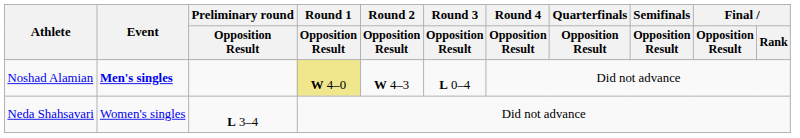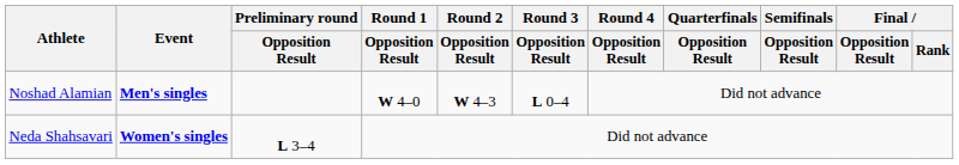Noshad Alamian | Round 1 / Opposition Result: khaki background -> no background
Neda Shahsavari | Event: normal -> bold
